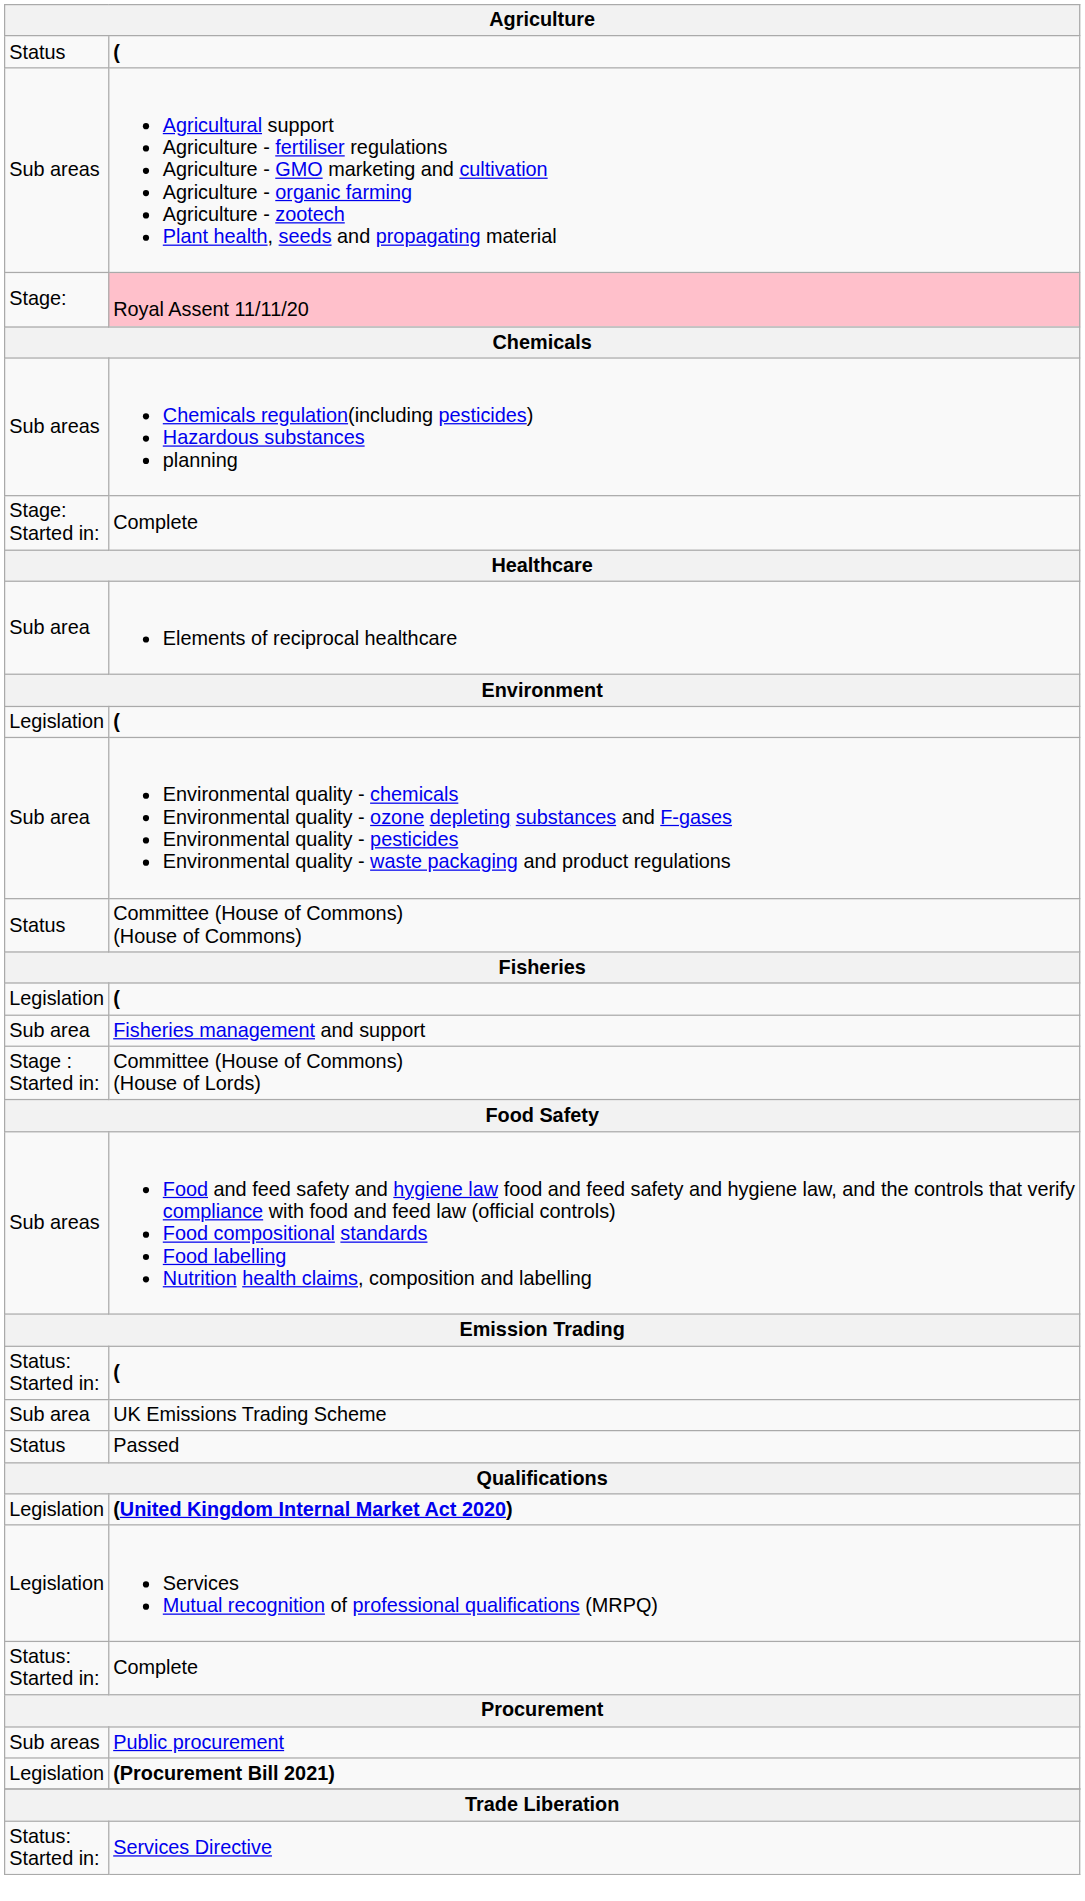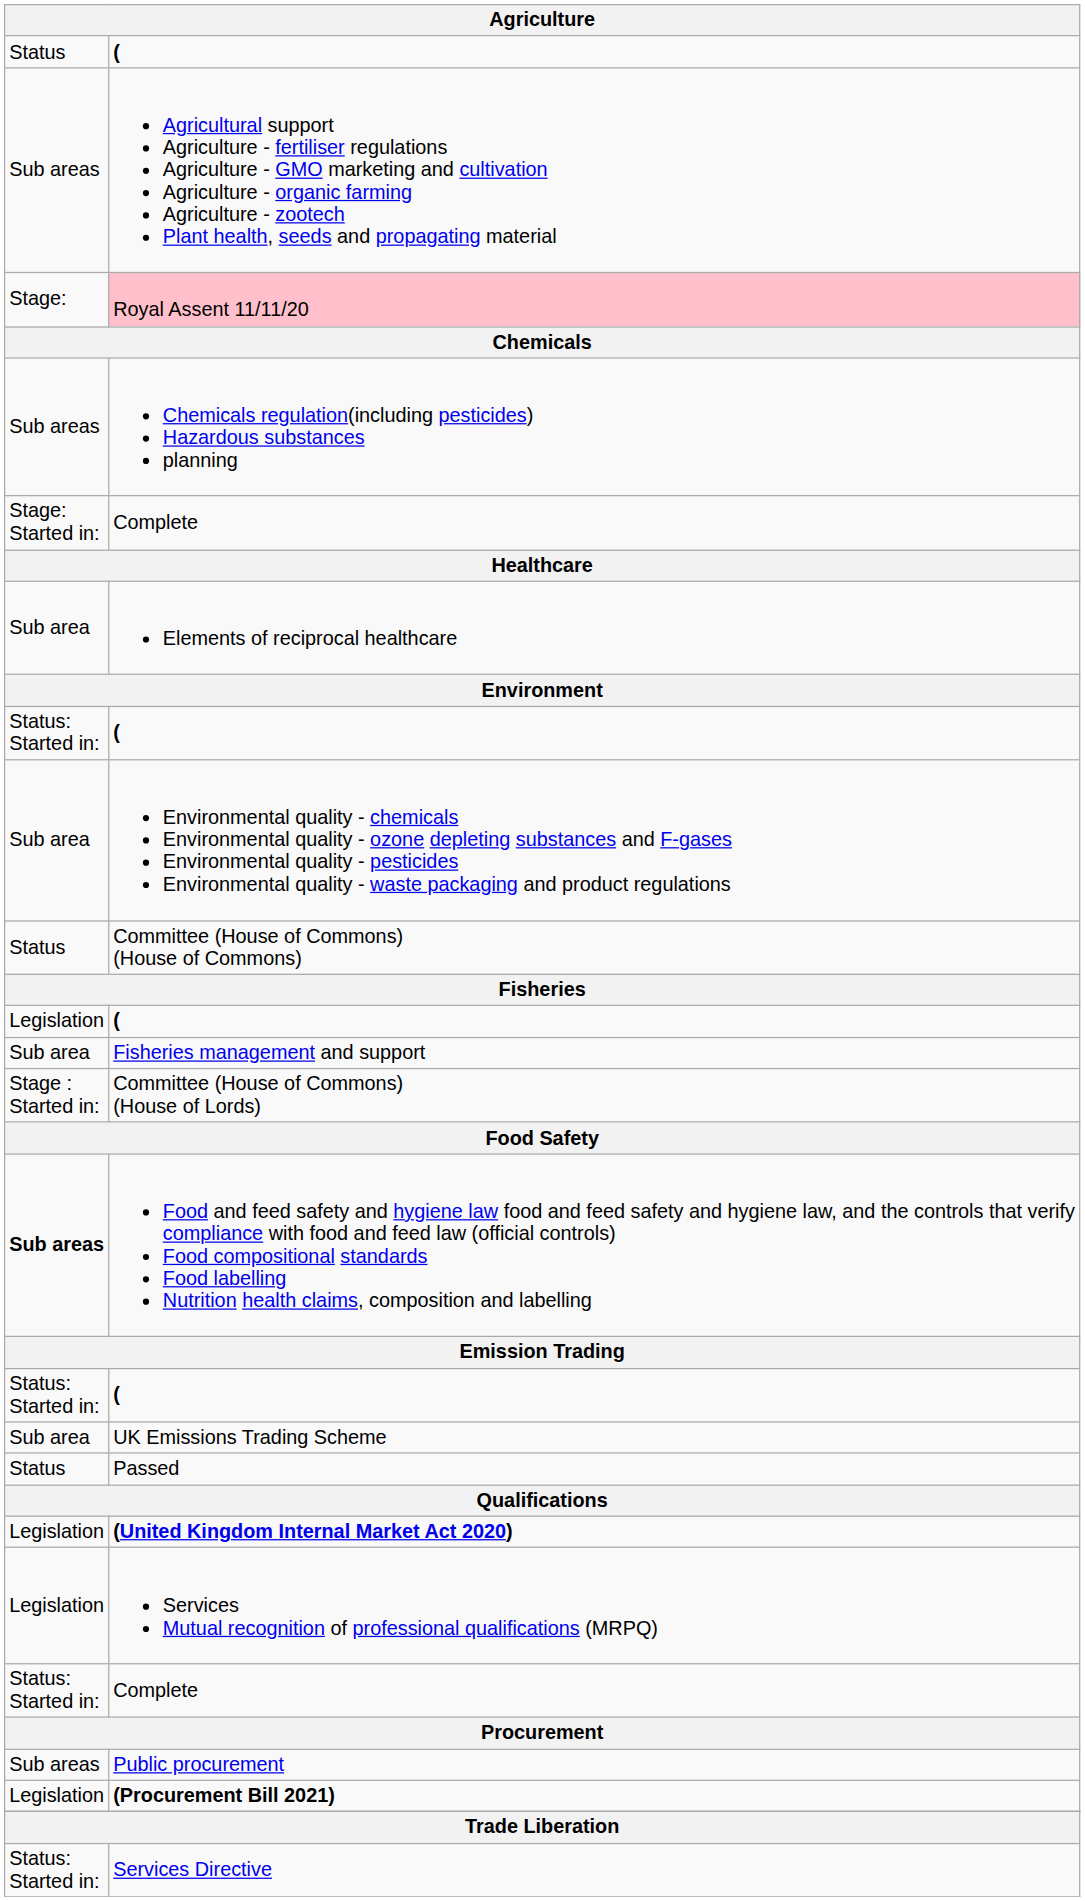row 11 | column 1: Legislation -> Status: Started in:
row 19 | column 1: normal -> bold
